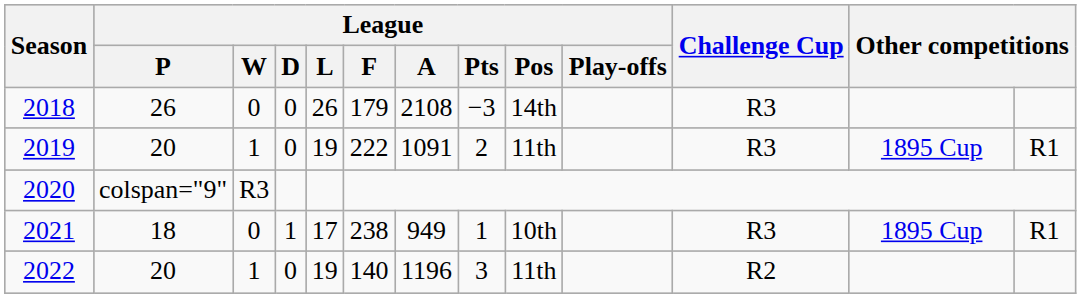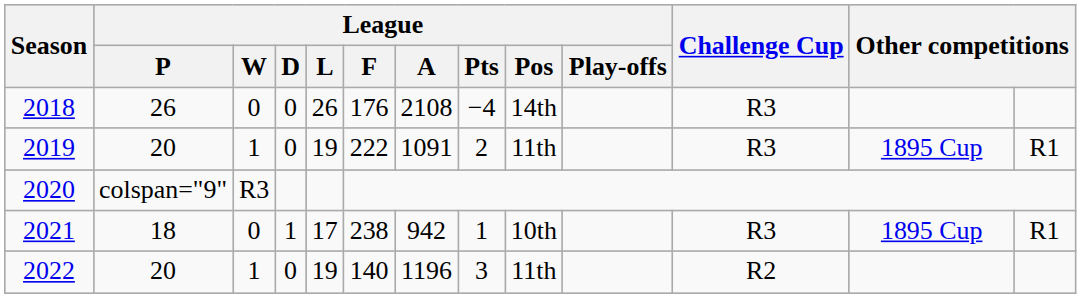2018 | League / F: 179 -> 176
2018 | League / Pts: −3 -> −4
2021 | League / A: 949 -> 942
